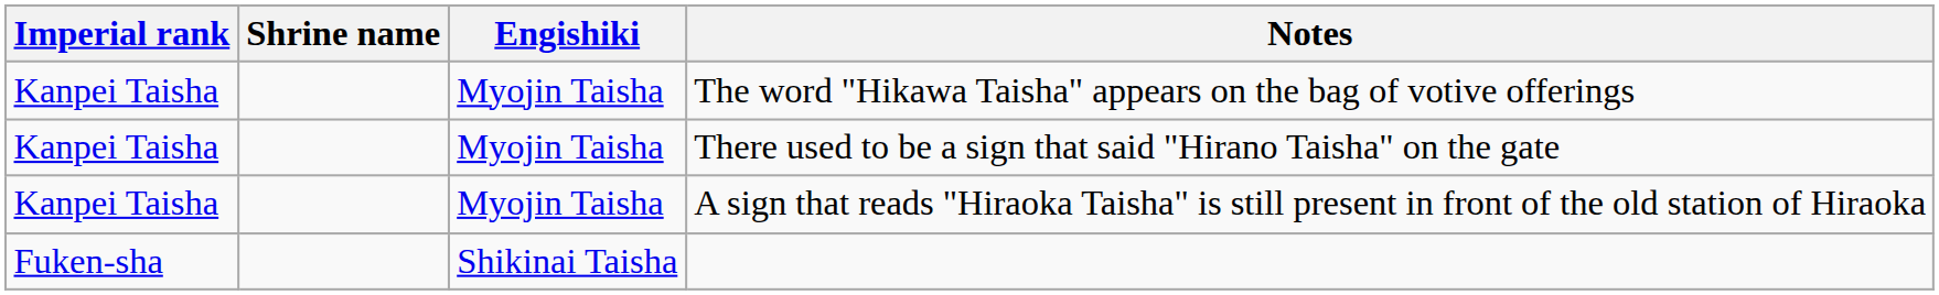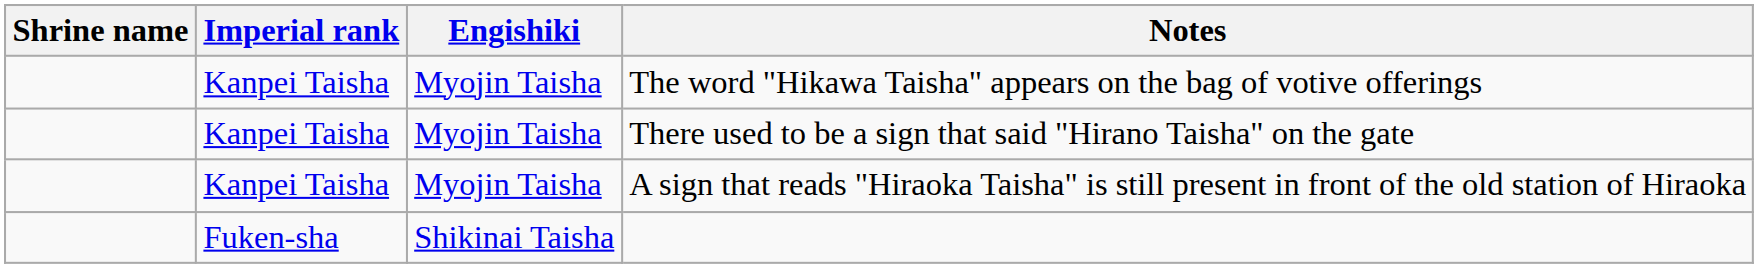columns swapped: Shrine name <-> Imperial rank
